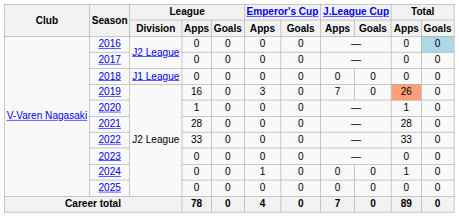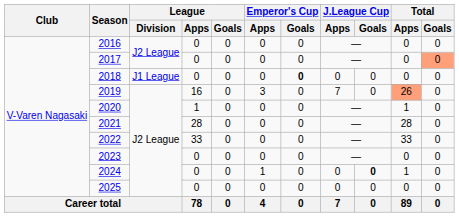2016 | Total / Goals: lightblue background -> no background
2017 | Total / Goals: no background -> lightsalmon background
2018 | Emperor's Cup / Goals: normal -> bold
2024 | J.League Cup / Goals: normal -> bold
